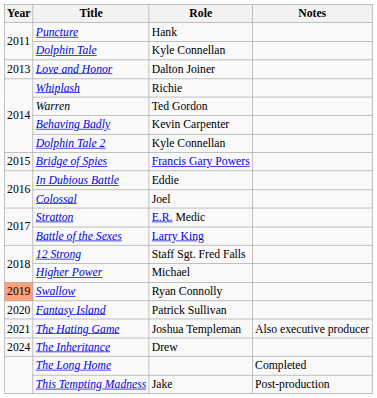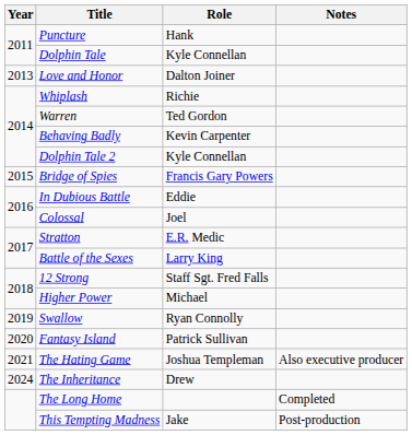Swallow | Year: lightsalmon background -> no background
